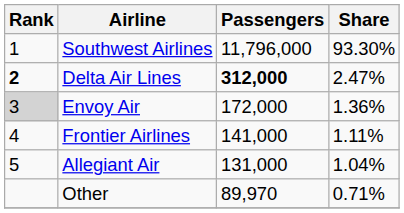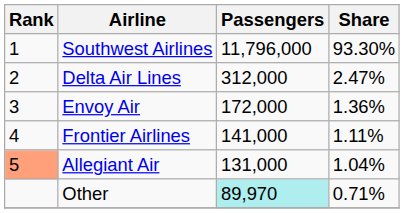Delta Air Lines | Rank: bold -> normal
Delta Air Lines | Passengers: bold -> normal
Envoy Air | Rank: lightgrey background -> no background
Allegiant Air | Rank: no background -> lightsalmon background
Other | Passengers: no background -> paleturquoise background
